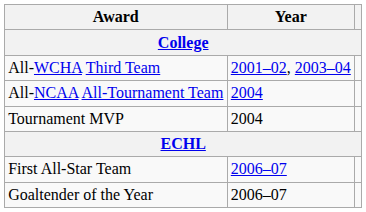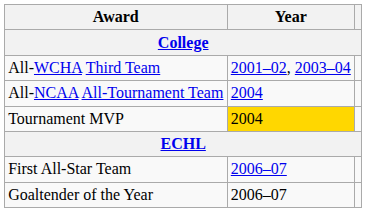Tournament MVP | Year: no background -> gold background
